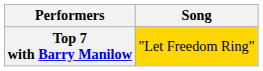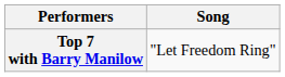Top 7 with Barry Manilow | Song: gold background -> no background
